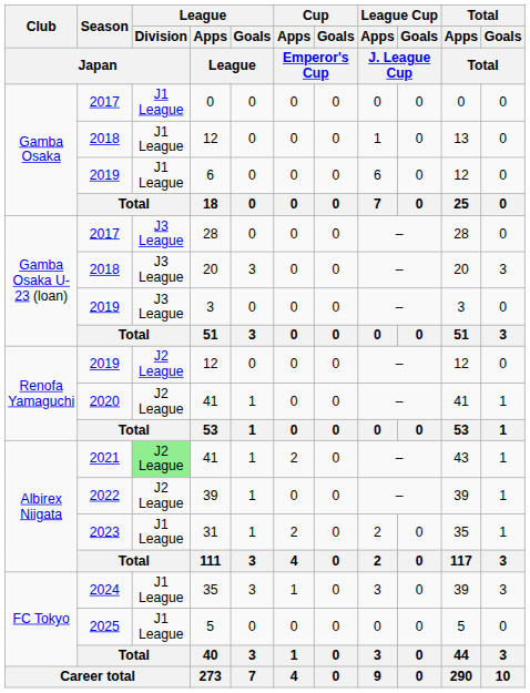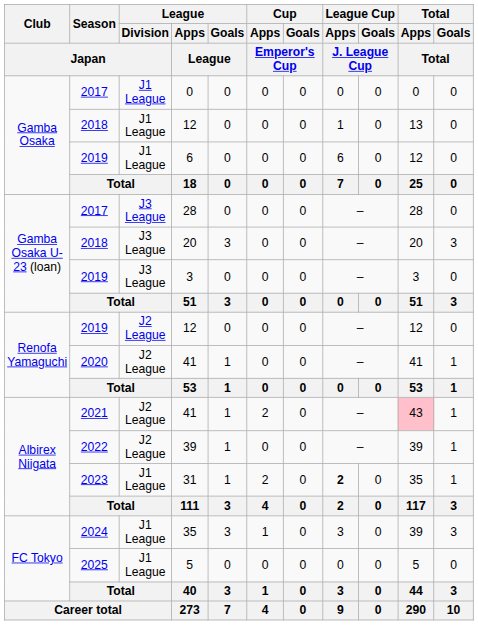2021 / 41 | League / Division / Japan: lightgreen background -> no background
2021 / 41 | Total / Apps / Total: no background -> pink background
31 | League Cup / Apps / J. League Cup: normal -> bold
